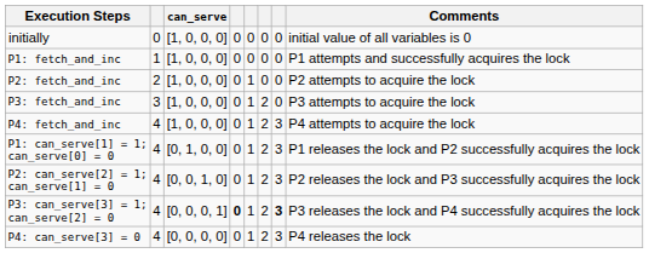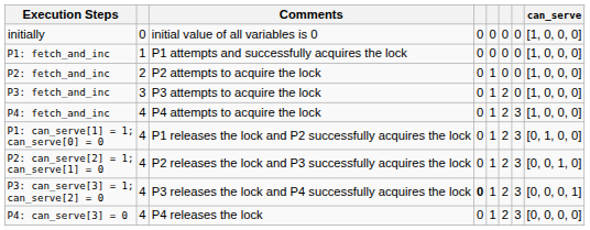columns swapped: can_serve <-> Comments
P3: can_serve[3] = 1; can_serve[2] = 0 | column 7: bold -> normal
